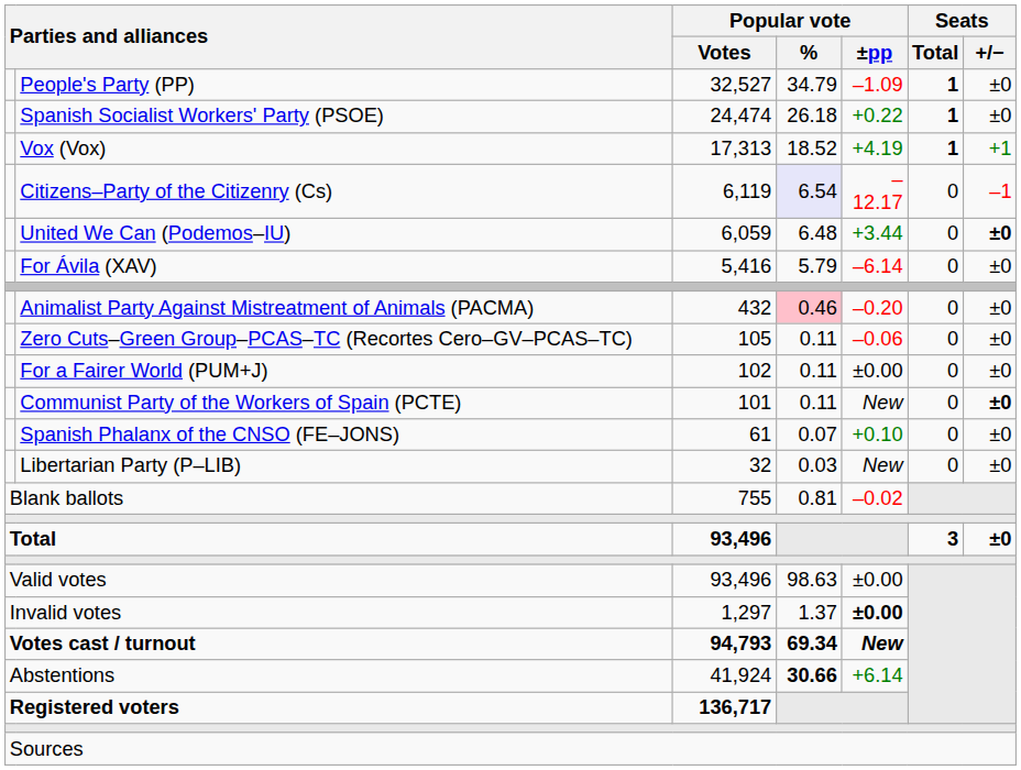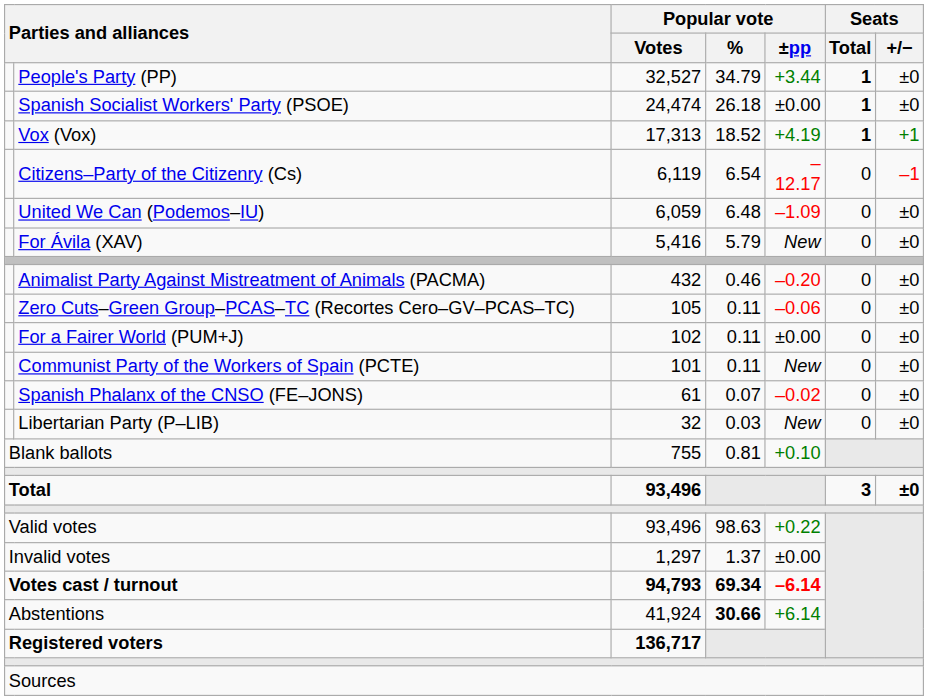People's Party (PP) | Popular vote / ±pp: –1.09 -> +3.44
Spanish Socialist Workers' Party (PSOE) | Popular vote / ±pp: +0.22 -> ±0.00
Citizens–Party of the Citizenry (Cs) | Popular vote / %: lavender background -> no background
United We Can (Podemos–IU) | Popular vote / ±pp: +3.44 -> –1.09
United We Can (Podemos–IU) | Seats / +/−: bold -> normal
For Ávila (XAV) | Popular vote / ±pp: –6.14 -> New
Animalist Party Against Mistreatment of Animals (PACMA) | Popular vote / %: pink background -> no background
Communist Party of the Workers of Spain (PCTE) | Seats / +/−: bold -> normal
Spanish Phalanx of the CNSO (FE–JONS) | Popular vote / ±pp: +0.10 -> –0.02
Blank ballots | Popular vote / ±pp: –0.02 -> +0.10
Valid votes | Popular vote / ±pp: ±0.00 -> +0.22
Invalid votes | Popular vote / ±pp: bold -> normal
Votes cast / turnout | Popular vote / ±pp: New -> –6.14
